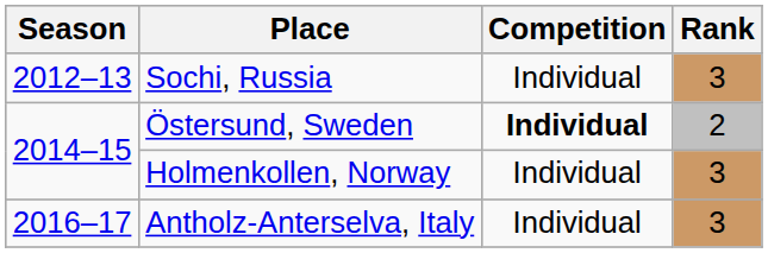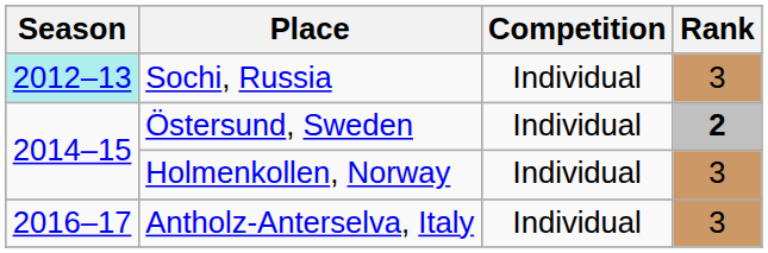Sochi, Russia | Season: no background -> paleturquoise background
Östersund, Sweden | Competition: bold -> normal
Östersund, Sweden | Rank: normal -> bold
